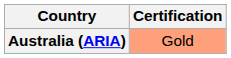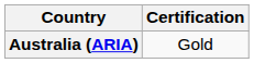Australia (ARIA) | Certification: lightsalmon background -> no background
